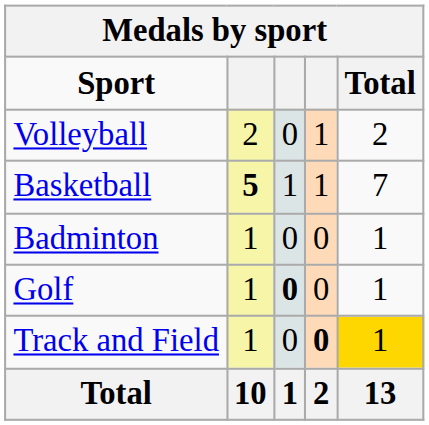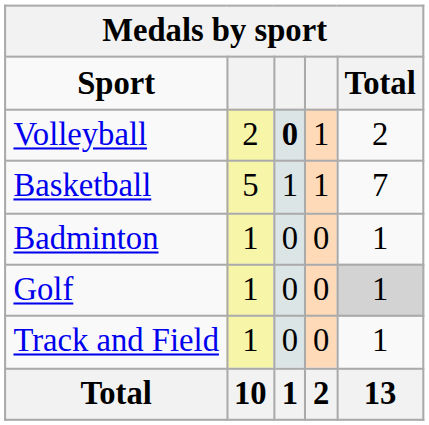Volleyball | column 3: normal -> bold
Basketball | column 2: bold -> normal
Golf | column 3: bold -> normal
Golf | Total: no background -> lightgrey background
Track and Field | column 4: bold -> normal
Track and Field | Total: gold background -> no background
